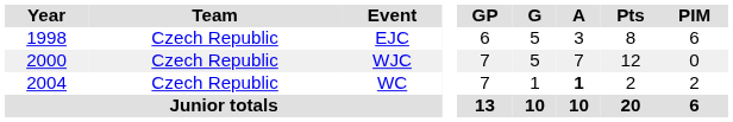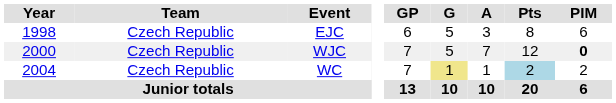WJC | PIM: normal -> bold
WC | G: no background -> khaki background
WC | A: bold -> normal
WC | Pts: no background -> lightblue background
